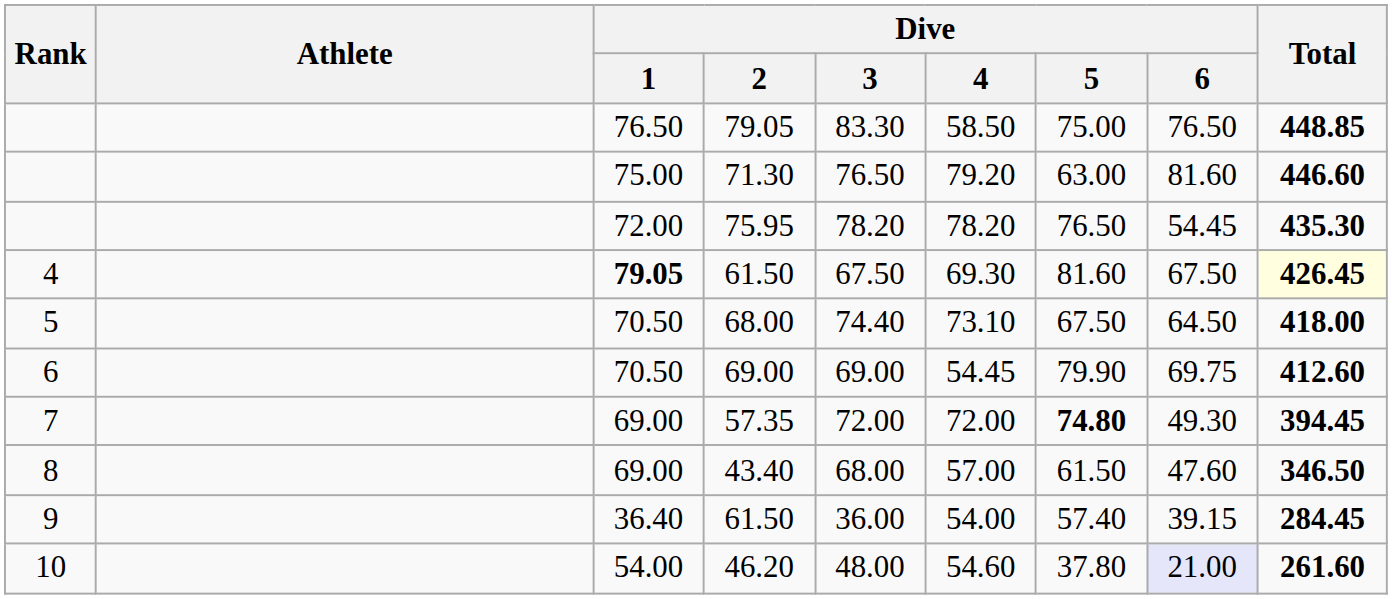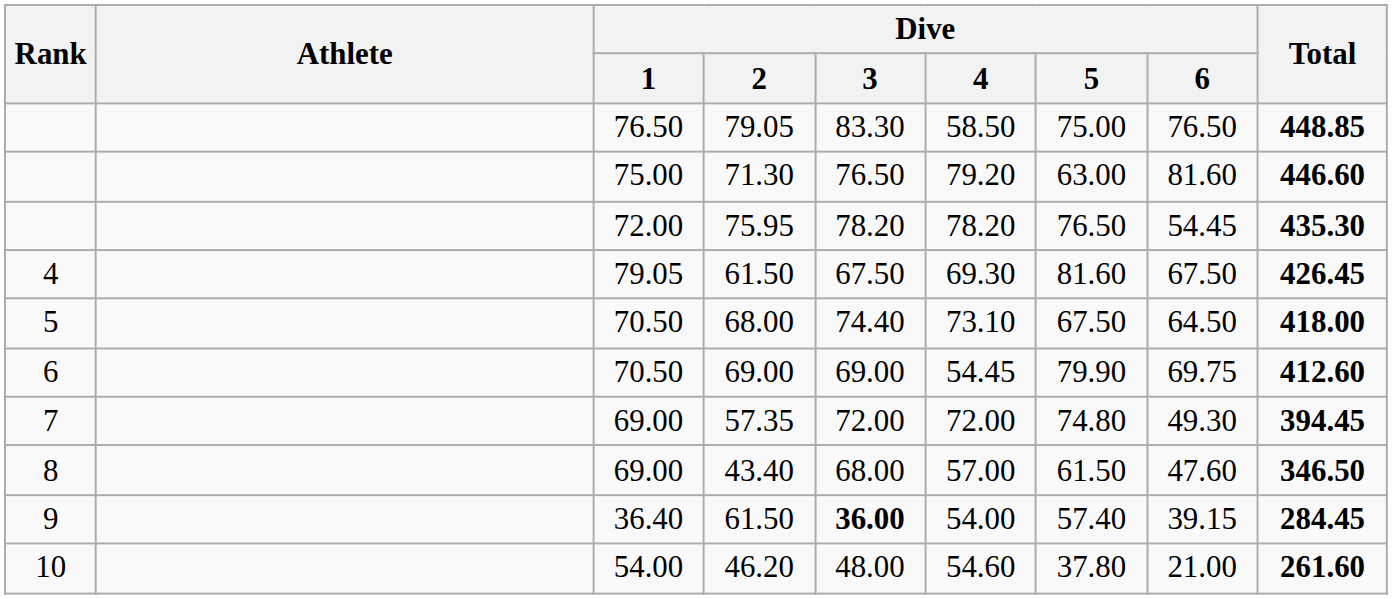4 / 61.50 | Dive / 1: bold -> normal
4 / 61.50 | Total: lightyellow background -> no background
57.35 | Dive / 5: bold -> normal
9 / 61.50 | Dive / 3: normal -> bold
46.20 | Dive / 6: lavender background -> no background
